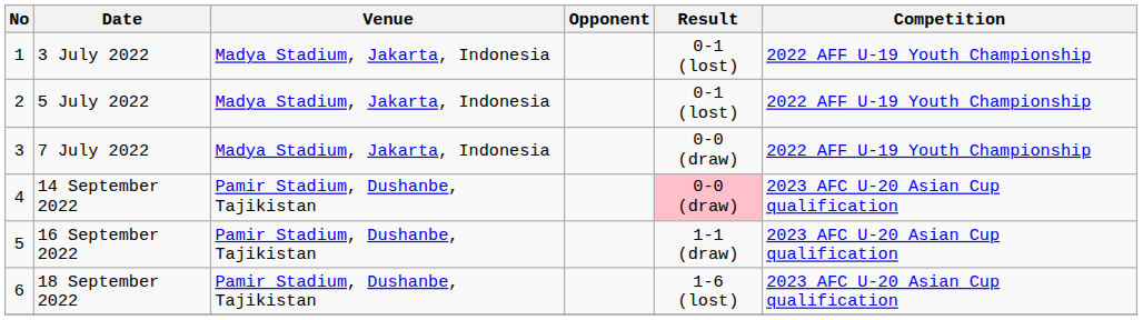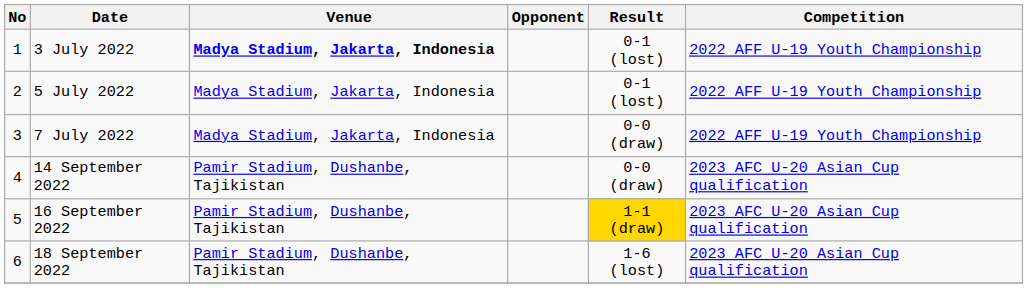3 July 2022 | Venue: normal -> bold
14 September 2022 | Result: pink background -> no background
16 September 2022 | Result: no background -> gold background
